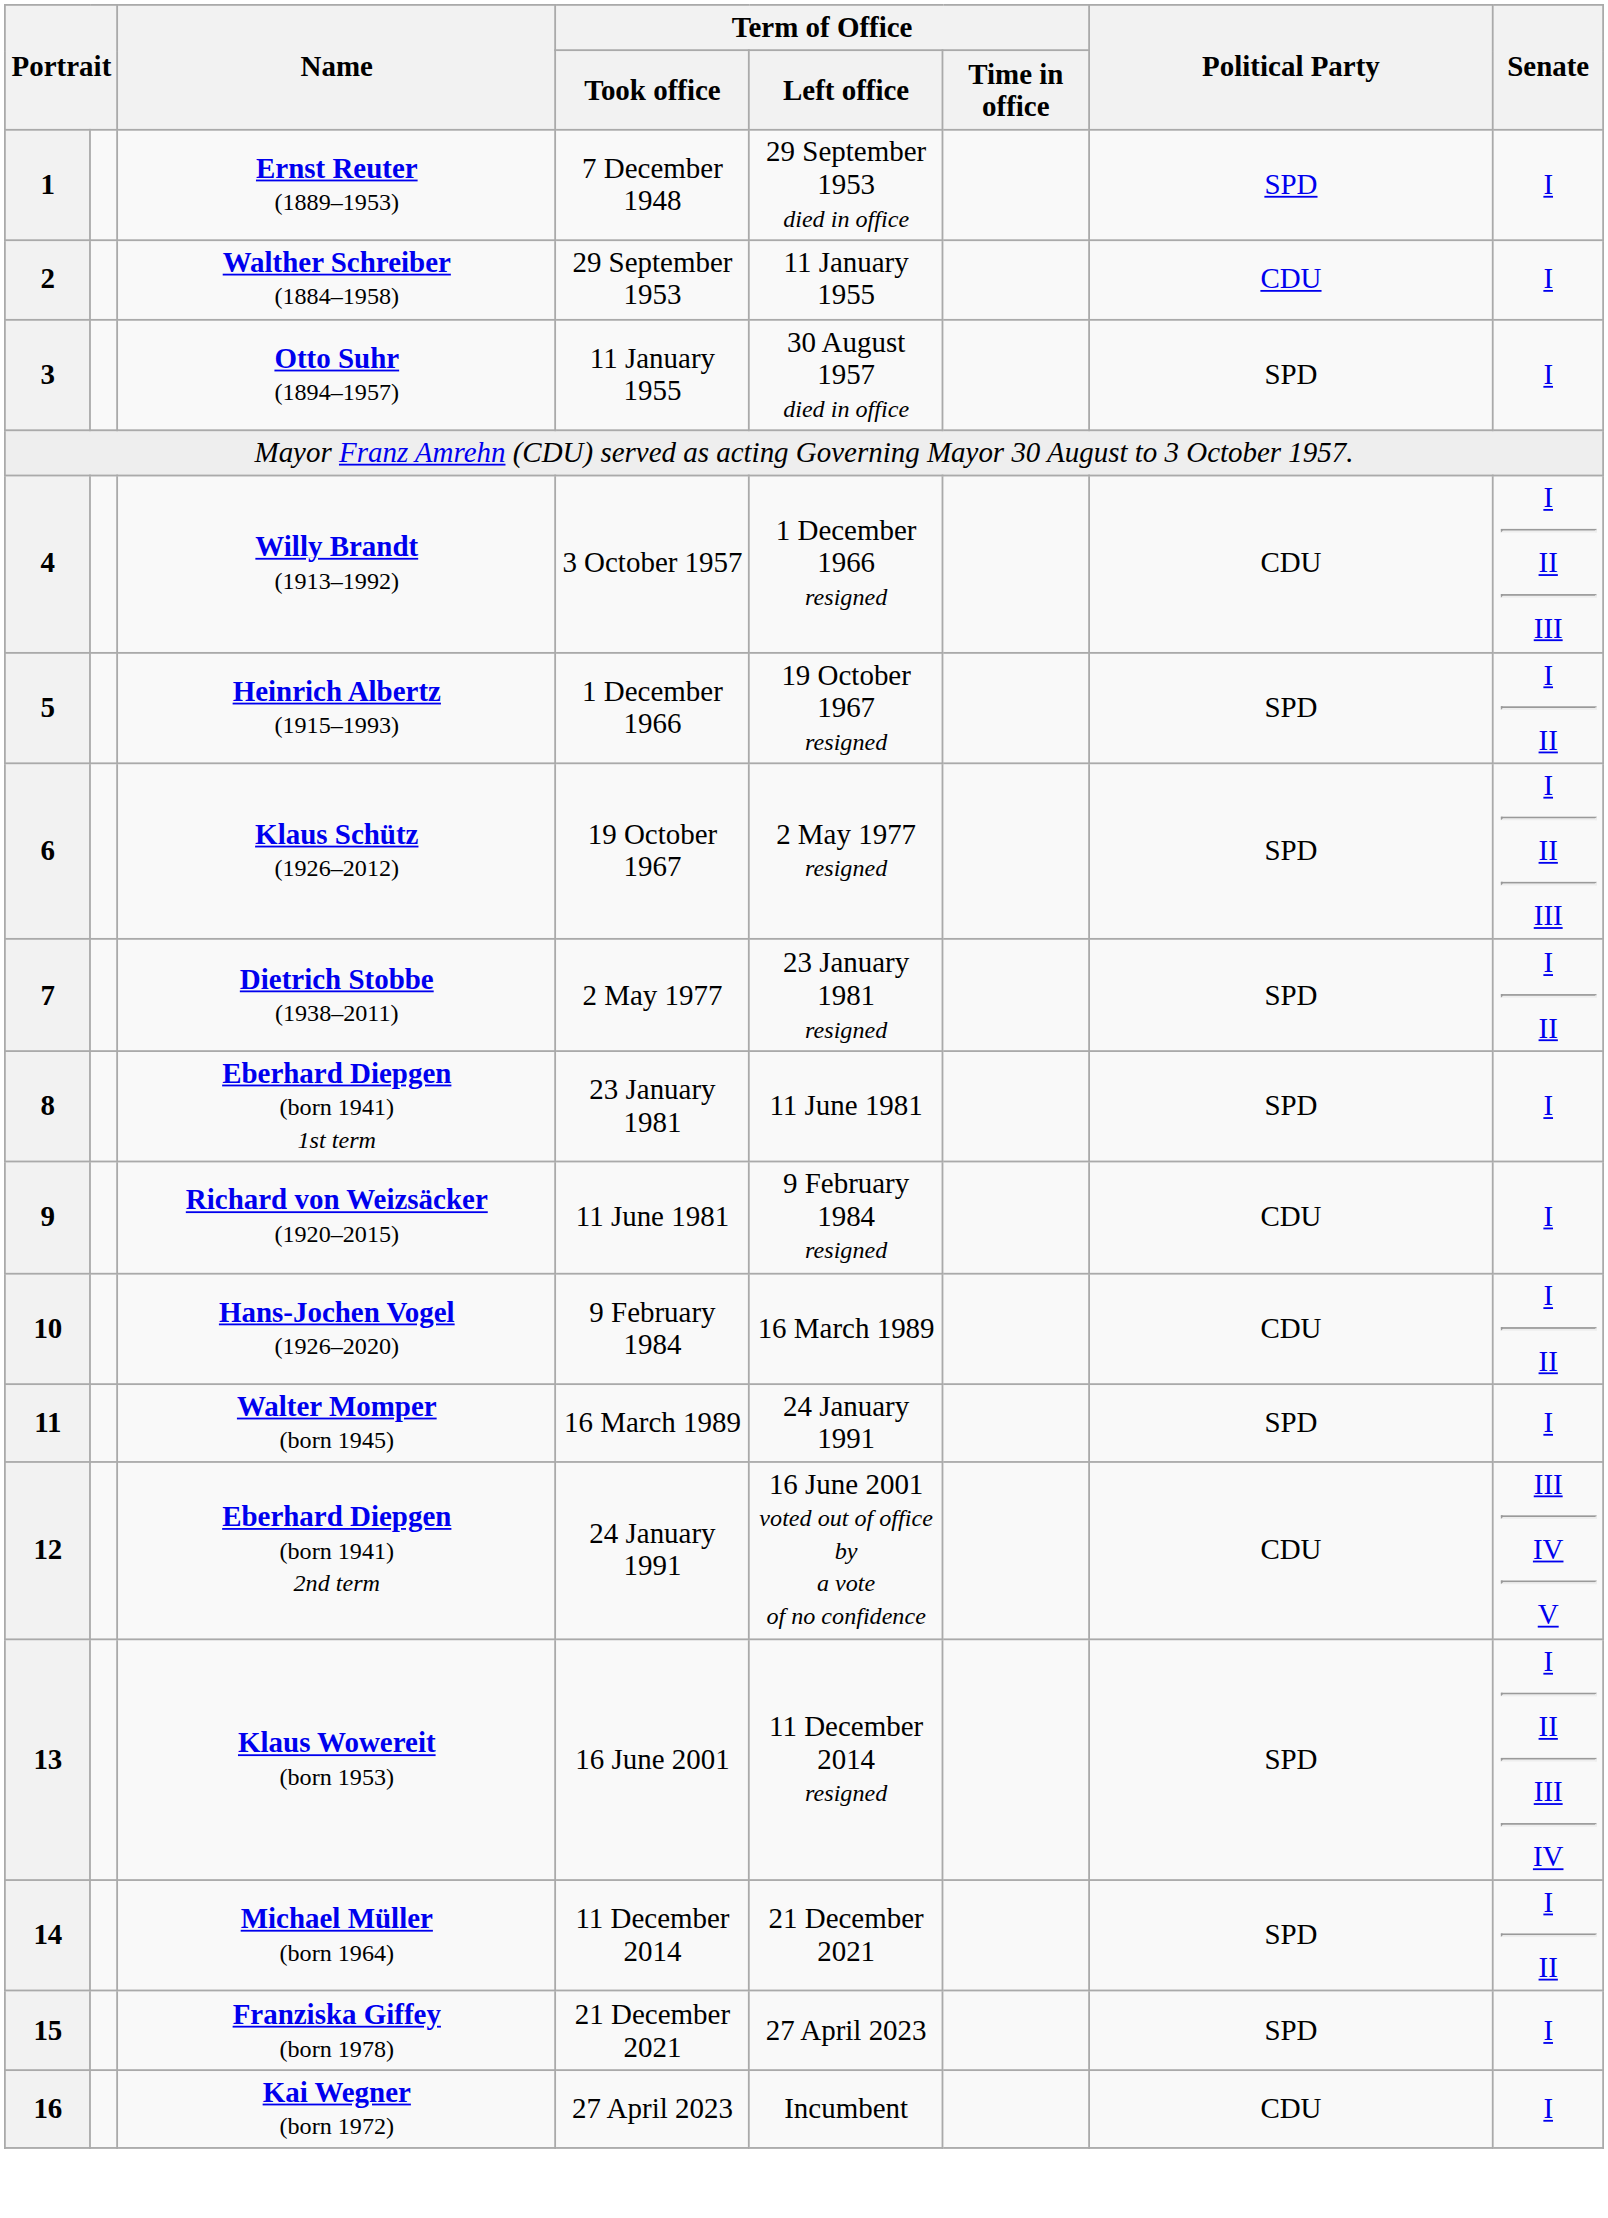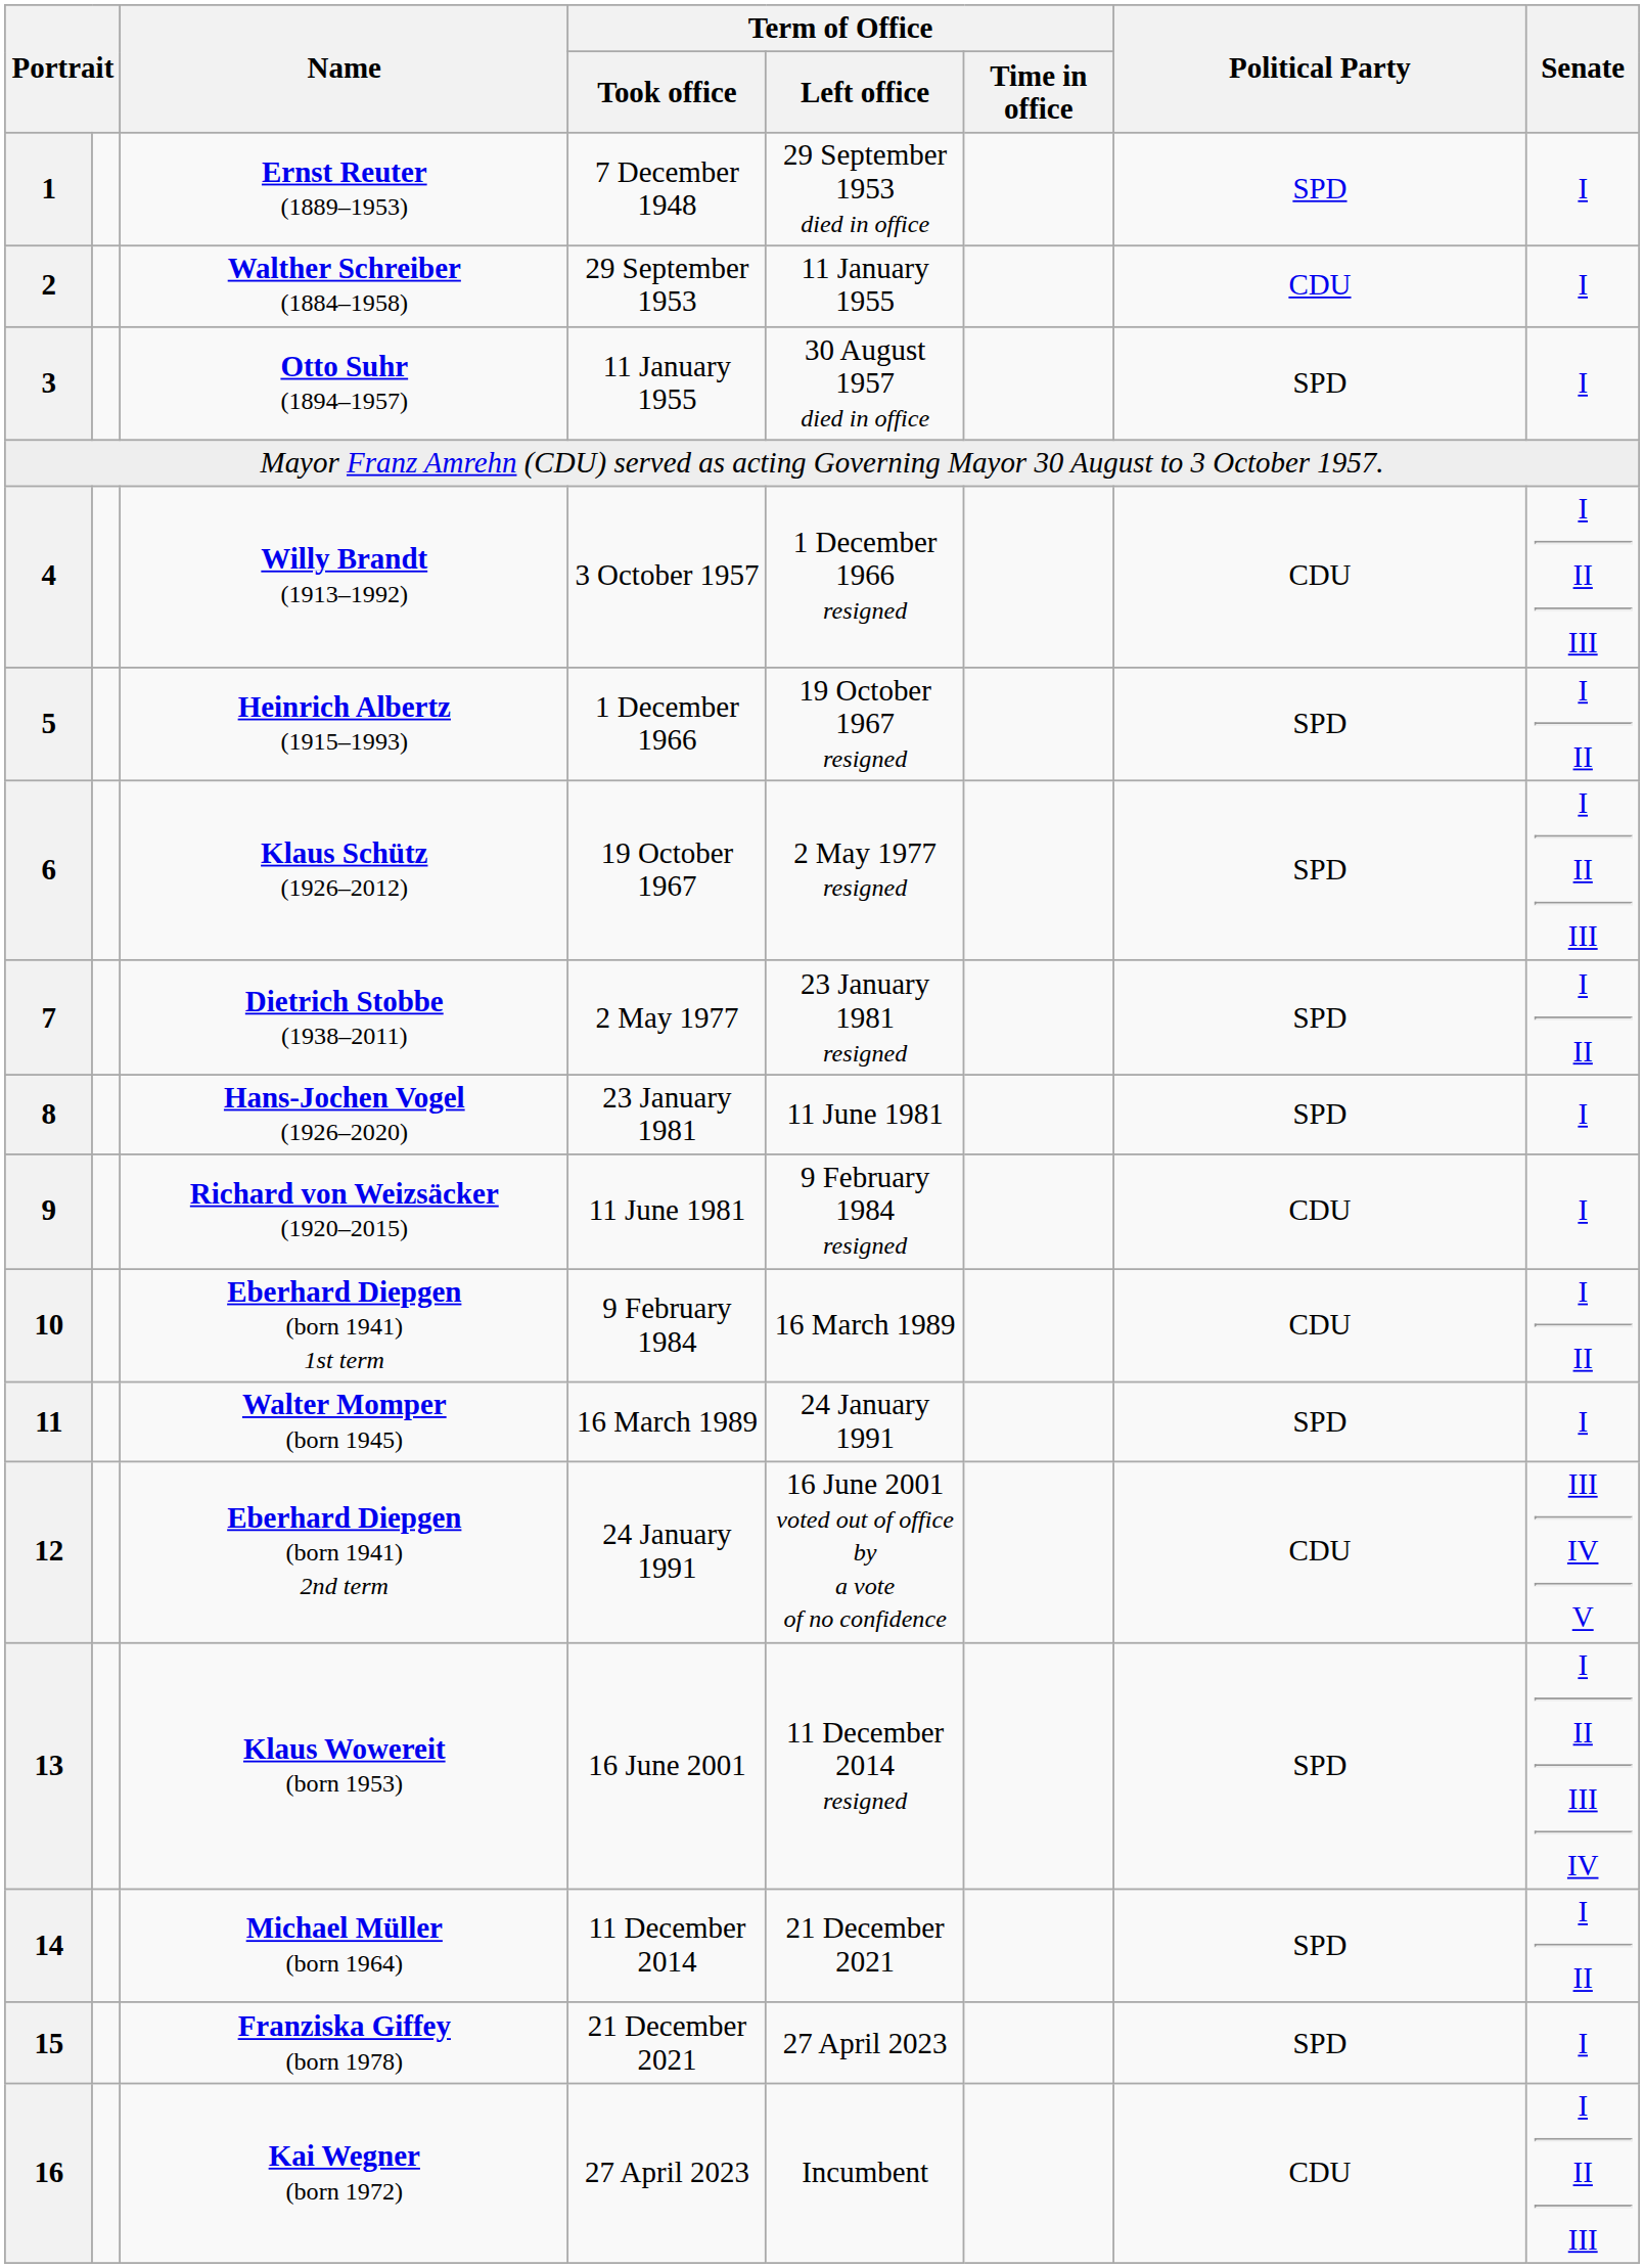8 | Name: Eberhard Diepgen (born 1941) 1st term -> Hans-Jochen Vogel (1926–2020)
10 | Name: Hans-Jochen Vogel (1926–2020) -> Eberhard Diepgen (born 1941) 1st term
16 | Senate: I -> I II III
